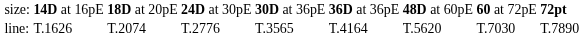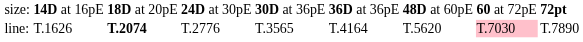line: | column 3: normal -> bold
line: | column 8: no background -> pink background
